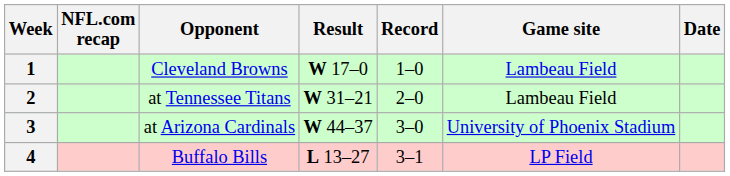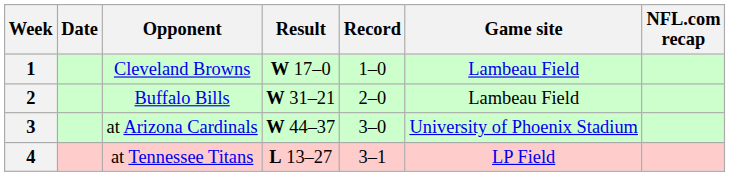columns swapped: Date <-> NFL.com recap
2 | Opponent: at Tennessee Titans -> Buffalo Bills
4 | Opponent: Buffalo Bills -> at Tennessee Titans
